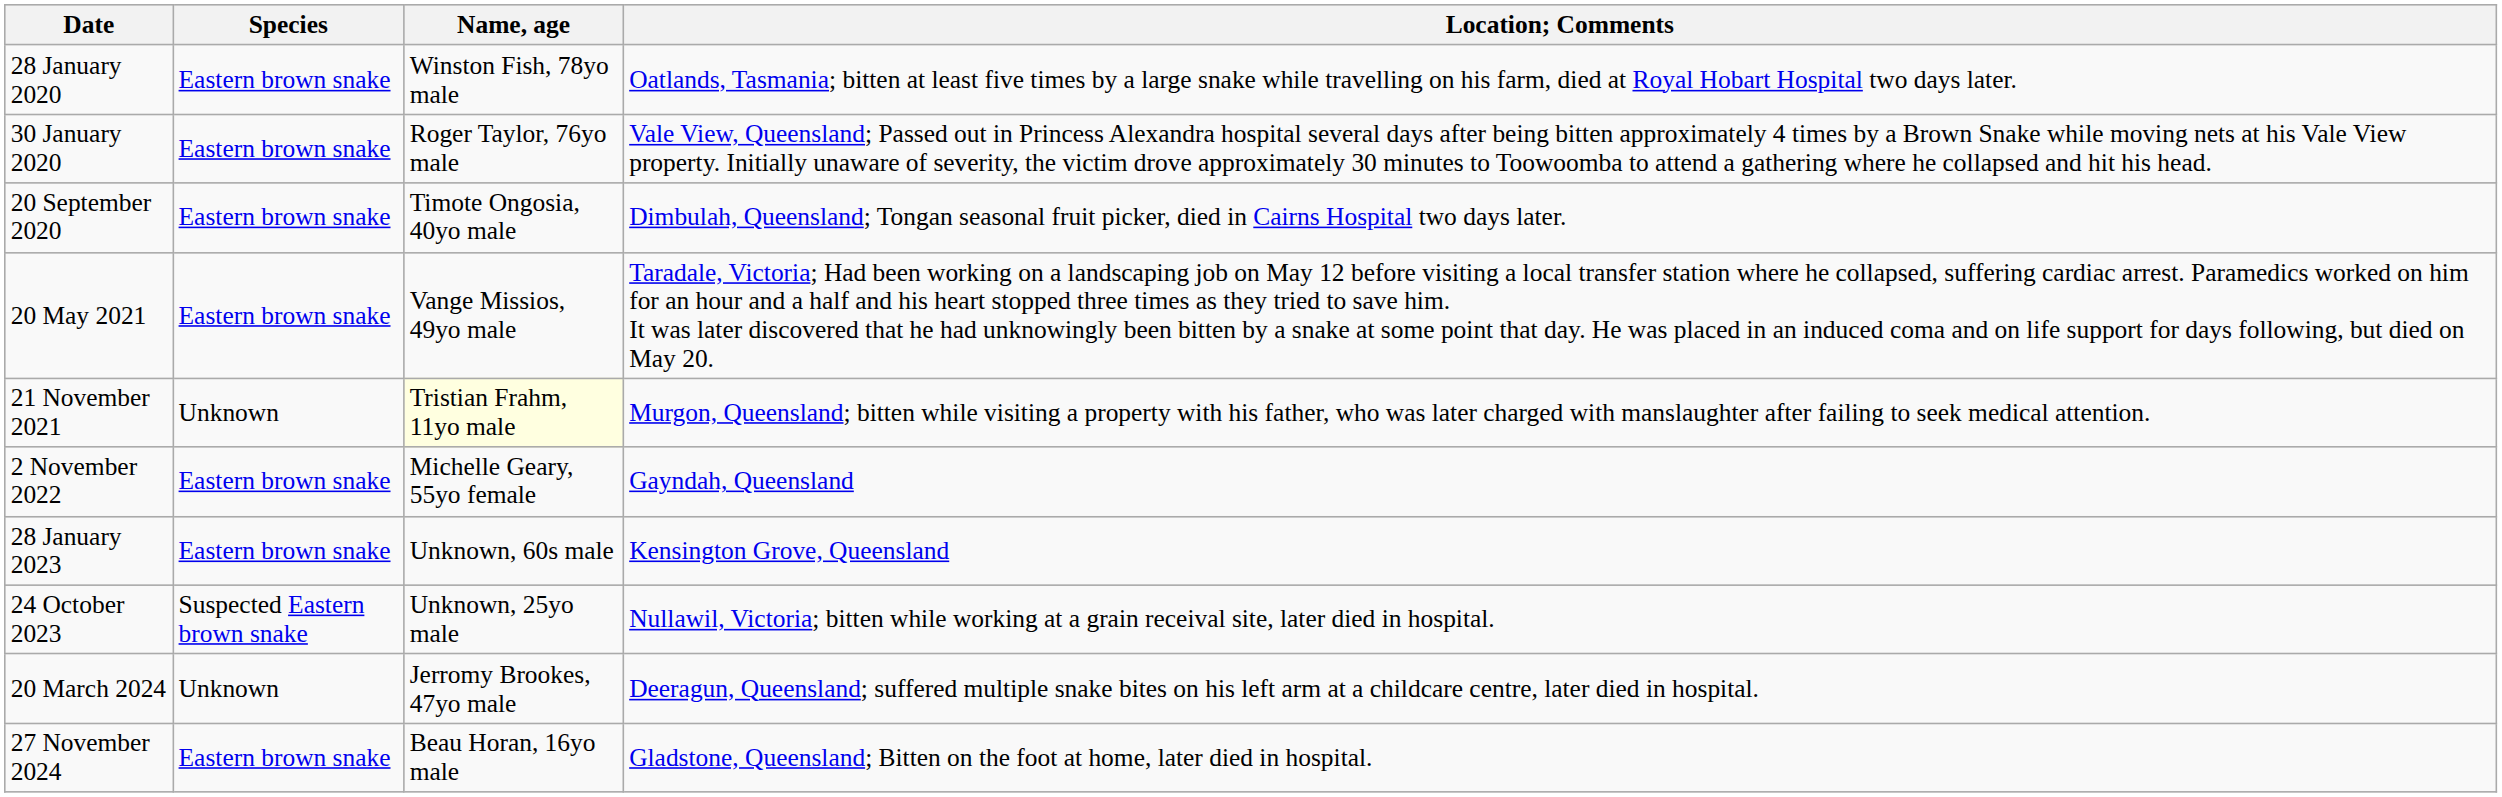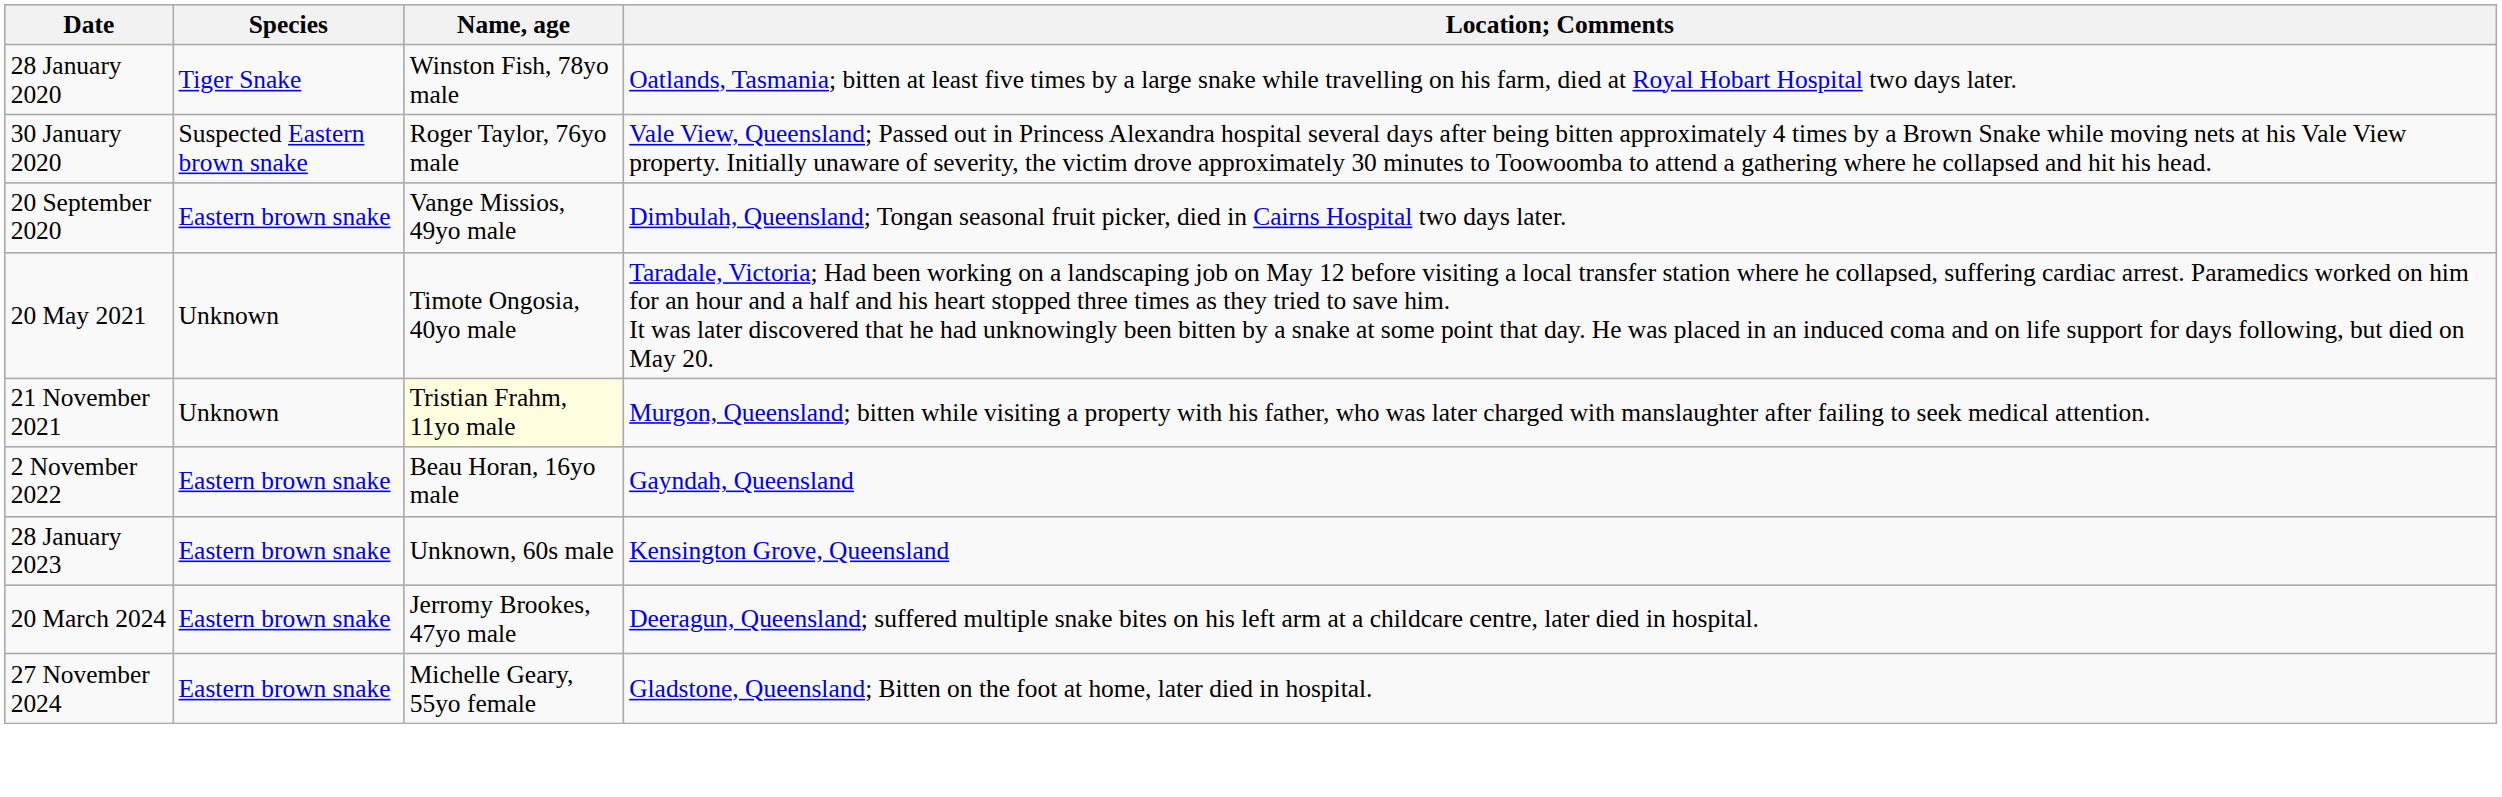28 January 2020 | Species: Eastern brown snake -> Tiger Snake
30 January 2020 | Species: Eastern brown snake -> Suspected Eastern brown snake
20 September 2020 | Name, age: Timote Ongosia, 40yo male -> Vange Missios, 49yo male
20 May 2021 | Species: Eastern brown snake -> Unknown
20 May 2021 | Name, age: Vange Missios, 49yo male -> Timote Ongosia, 40yo male
2 November 2022 | Name, age: Michelle Geary, 55yo female -> Beau Horan, 16yo male
- row: 24 October 2023 | Suspected Eastern brown snake | Unknown, 25yo male | Nullawil, Victoria; bitten while working at a grain receival site, later died in hospital.
20 March 2024 | Species: Unknown -> Eastern brown snake
27 November 2024 | Name, age: Beau Horan, 16yo male -> Michelle Geary, 55yo female
